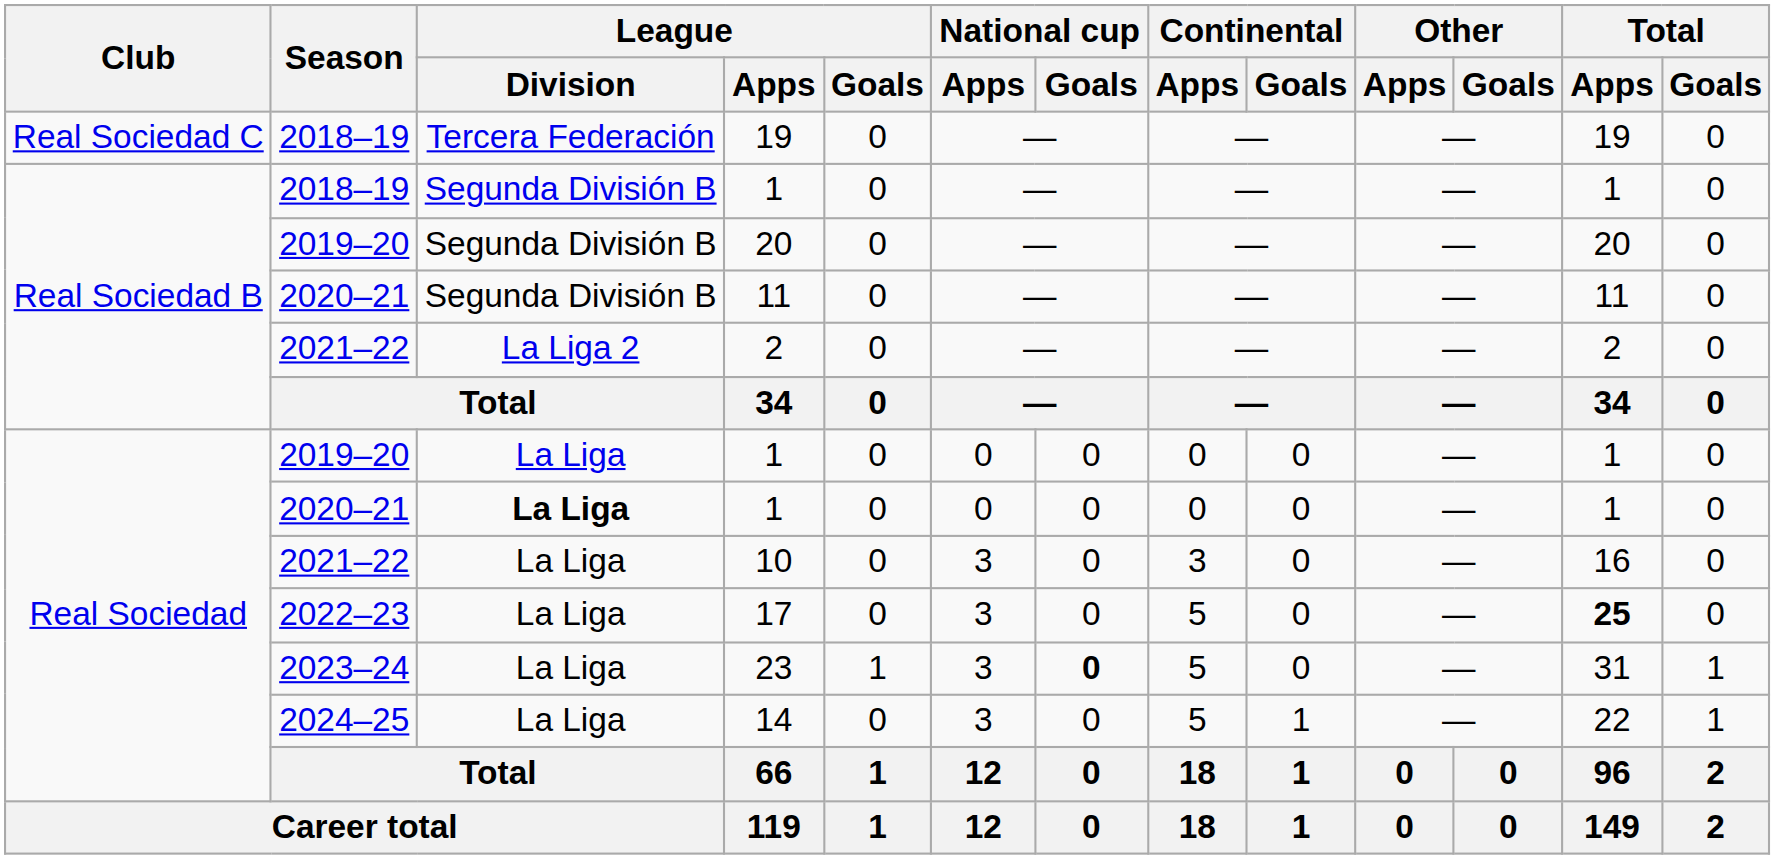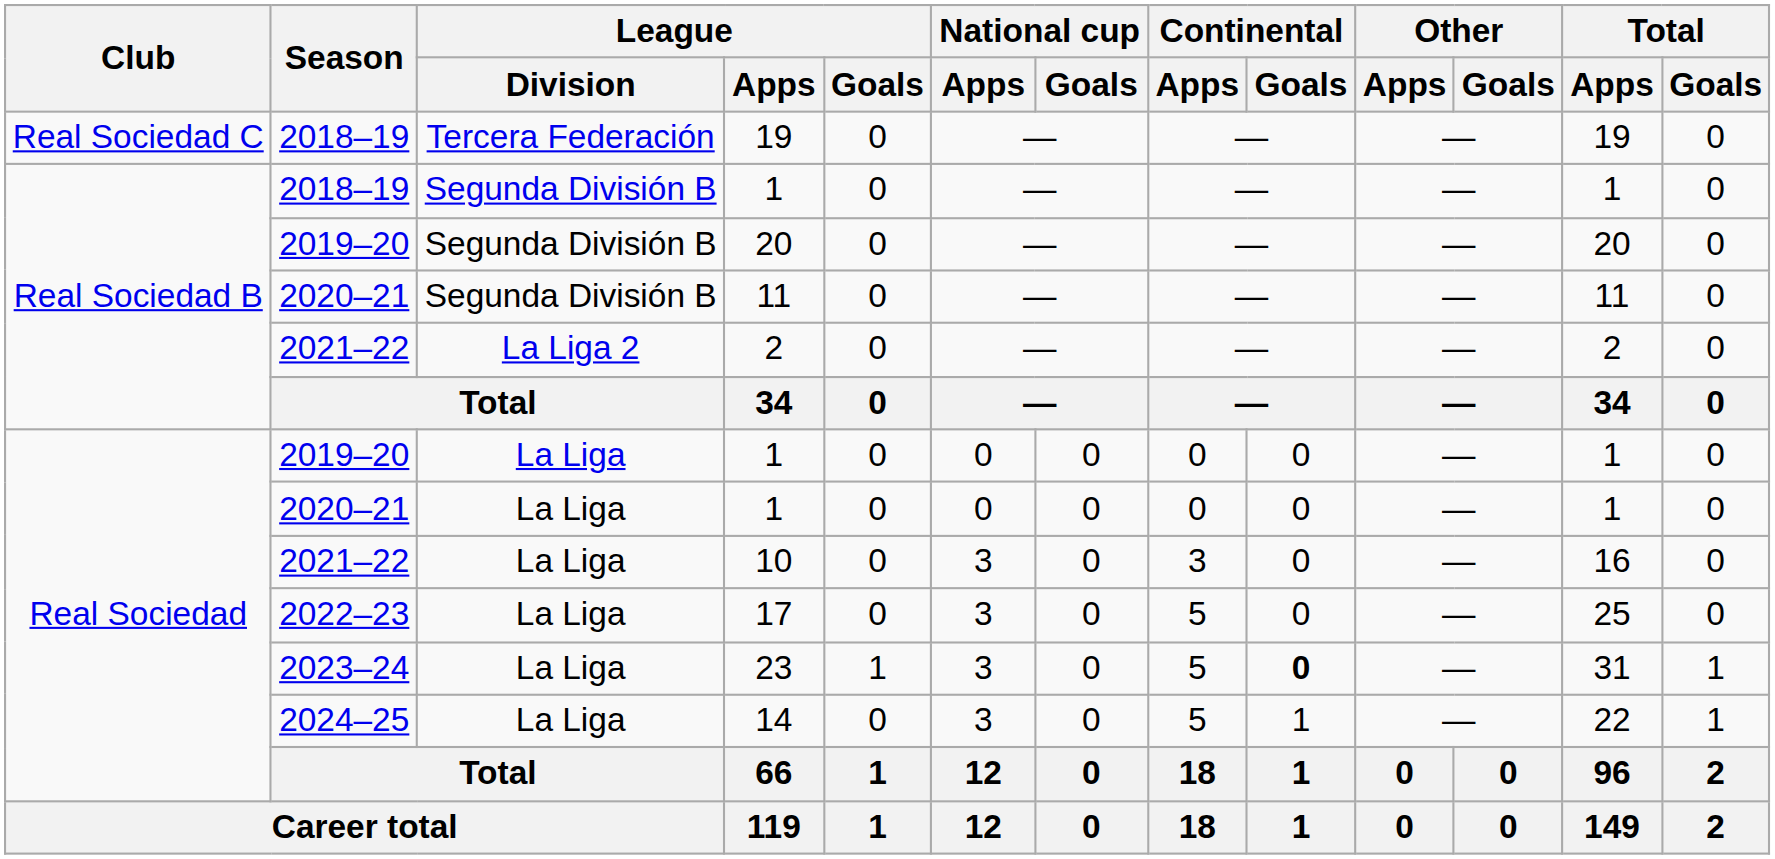2020–21 / 1 | League / Division: bold -> normal
17 | Total / Apps: bold -> normal
23 | National cup / Goals: bold -> normal
23 | Continental / Goals: normal -> bold
